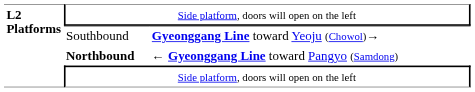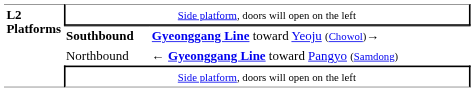Southbound | column 2: normal -> bold
Northbound | column 2: bold -> normal
